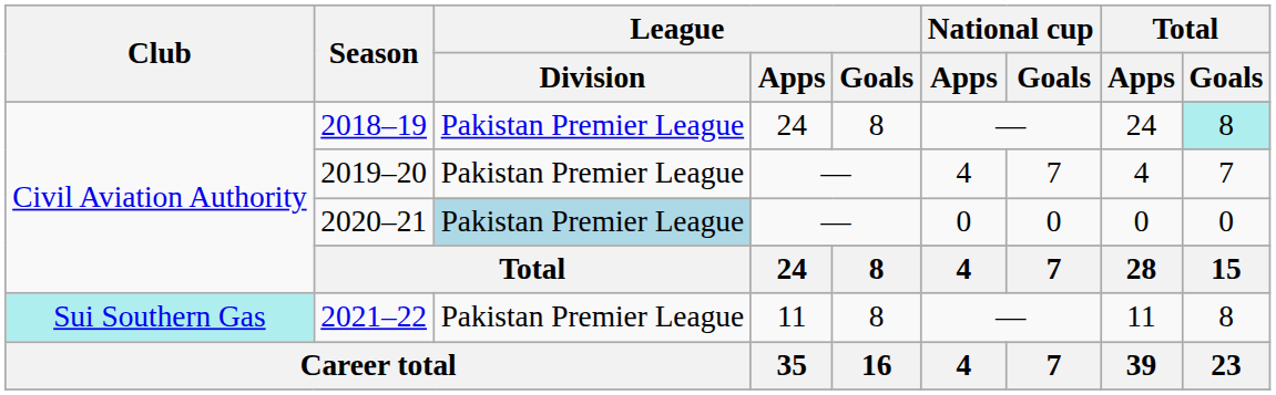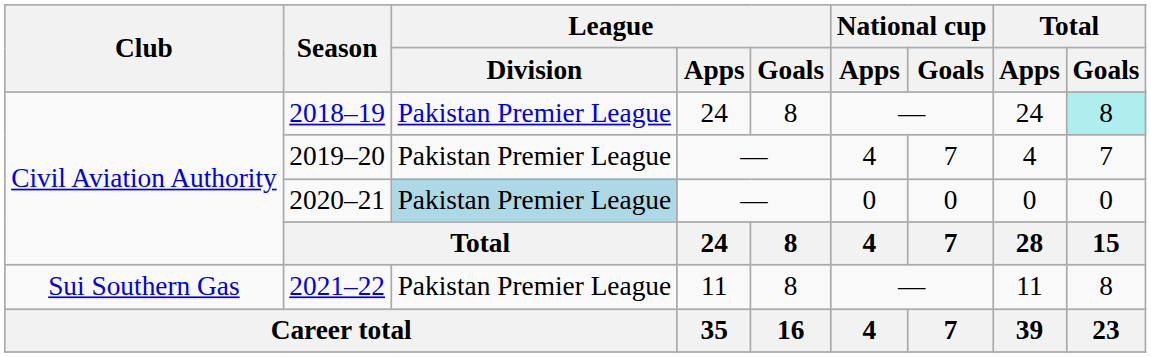2021–22 | Club: paleturquoise background -> no background
